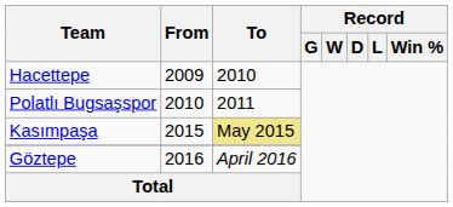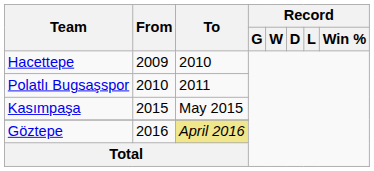Kasımpaşa | To: khaki background -> no background
Göztepe | To: no background -> khaki background
